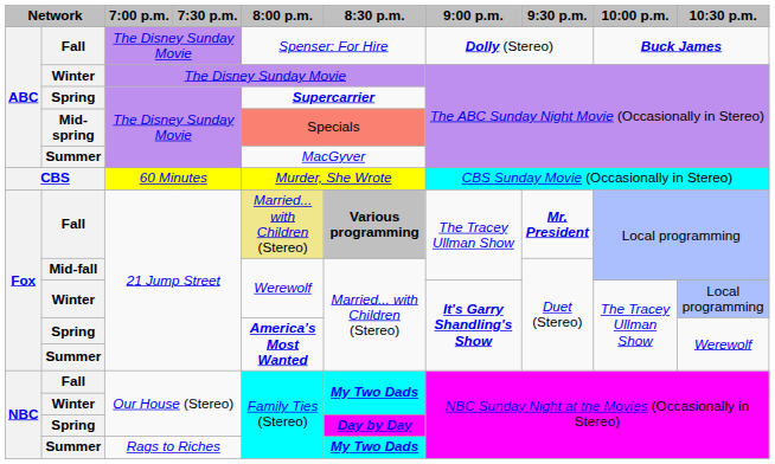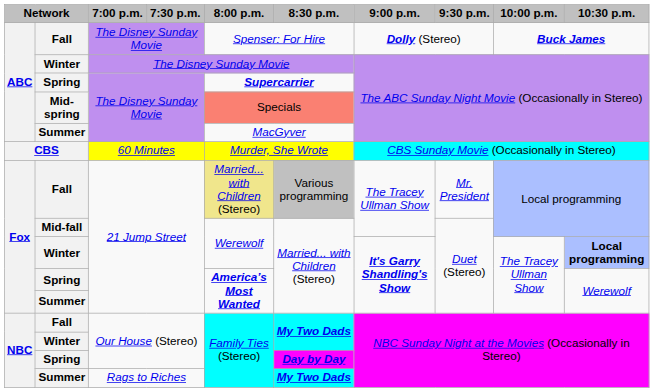Fall / 21 Jump Street | 8:30 p.m.: bold -> normal
Fall / 21 Jump Street | 9:30 p.m.: bold -> normal
Winter / 21 Jump Street | 10:30 p.m.: normal -> bold
